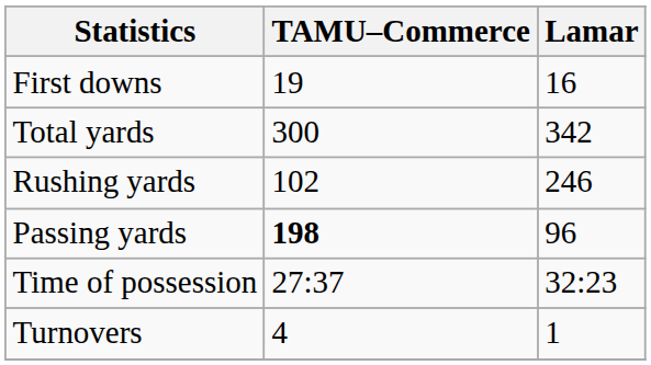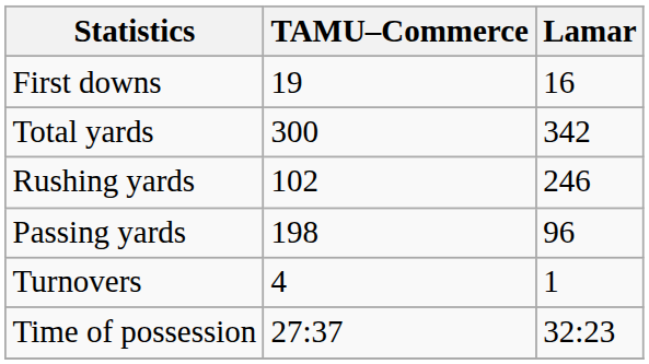Passing yards | TAMU–Commerce: bold -> normal
rows swapped: Turnovers <-> Time of possession
